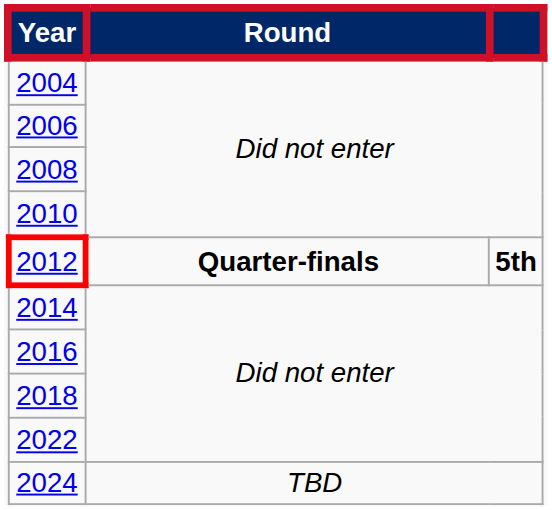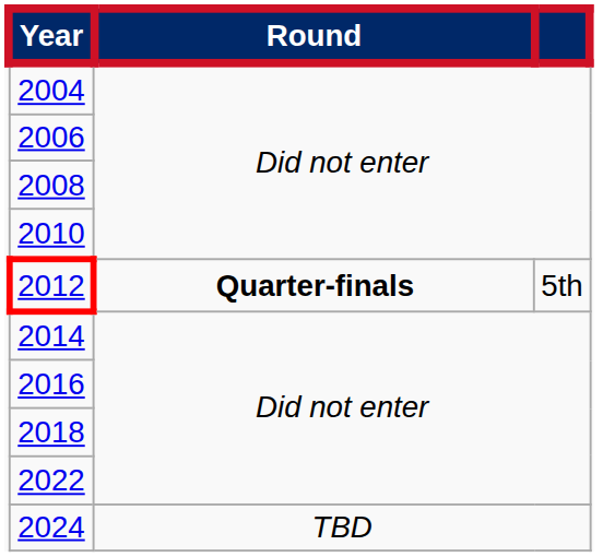2012 | column 3: bold -> normal
